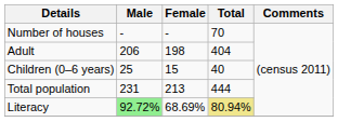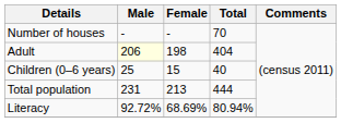Adult | Male: no background -> lightyellow background
Literacy | Male: lightgreen background -> no background
Literacy | Total: khaki background -> no background
